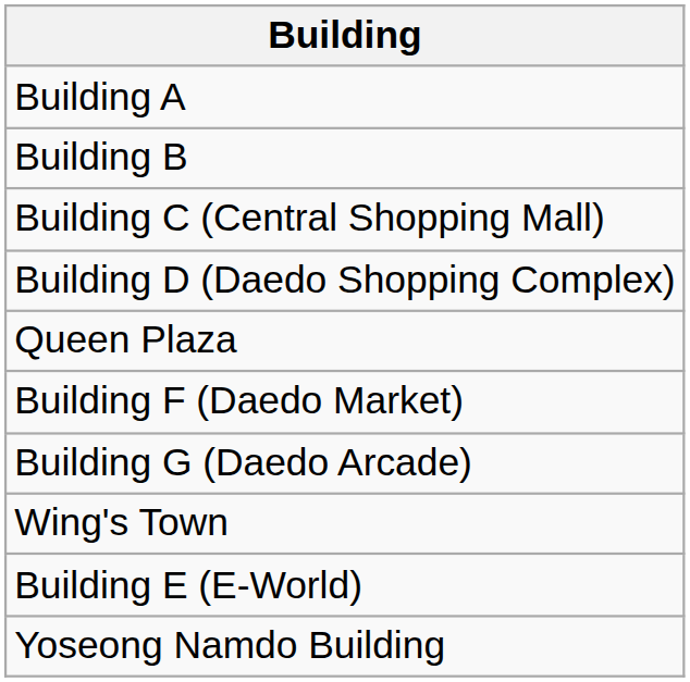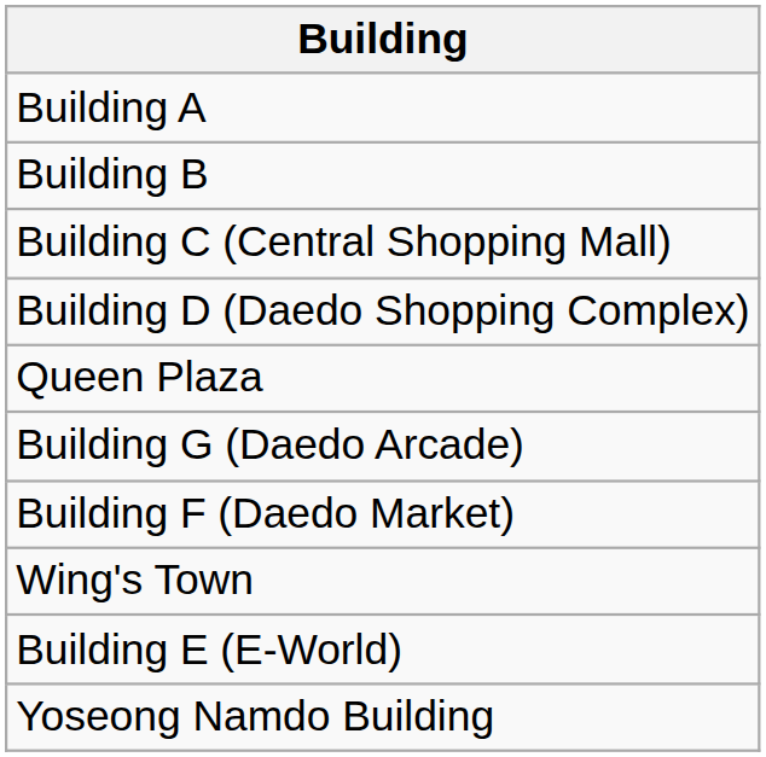row 7 | column 1: Building F (Daedo Market) -> Building G (Daedo Arcade)
row 8 | column 1: Building G (Daedo Arcade) -> Building F (Daedo Market)
